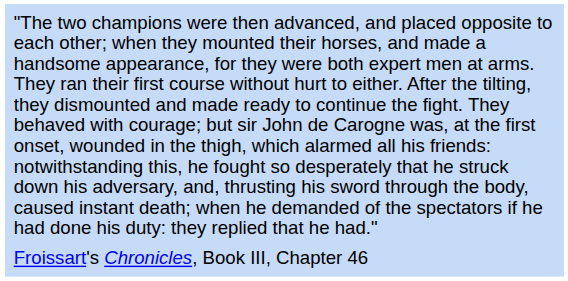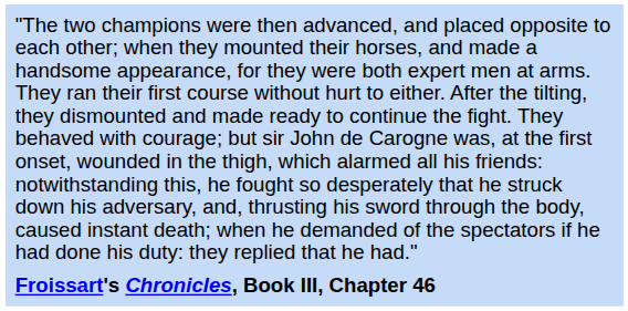row 2 | column 1: normal -> bold
